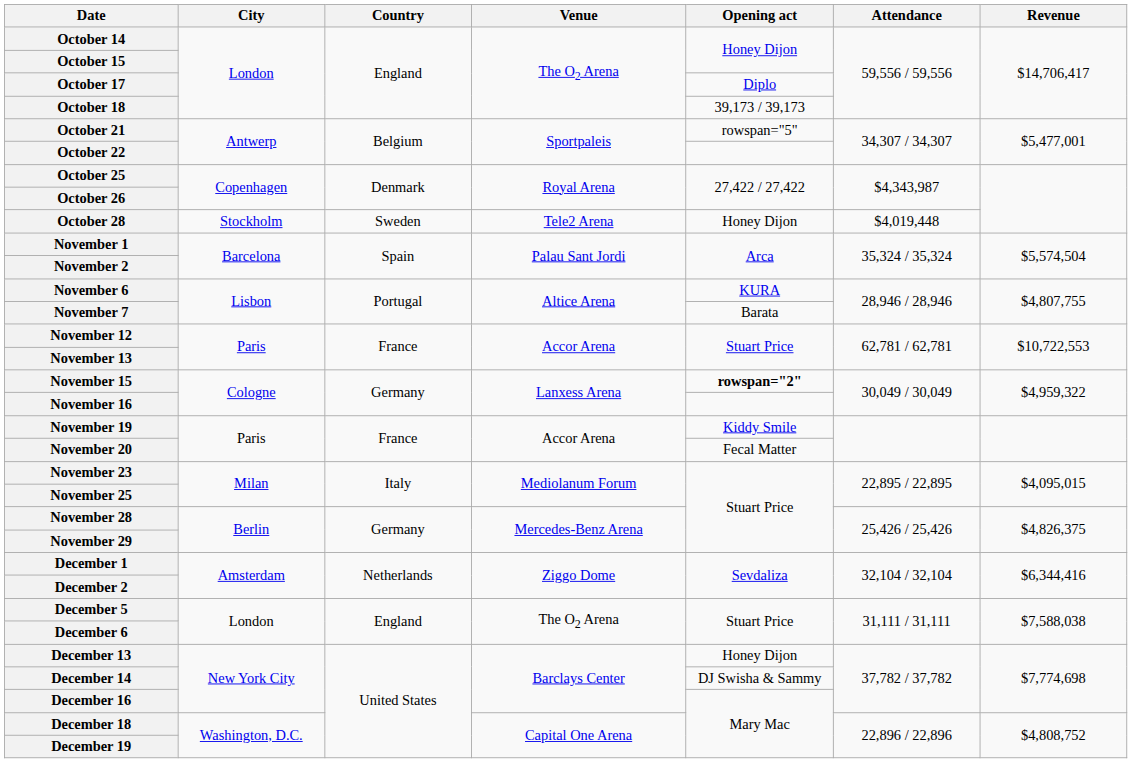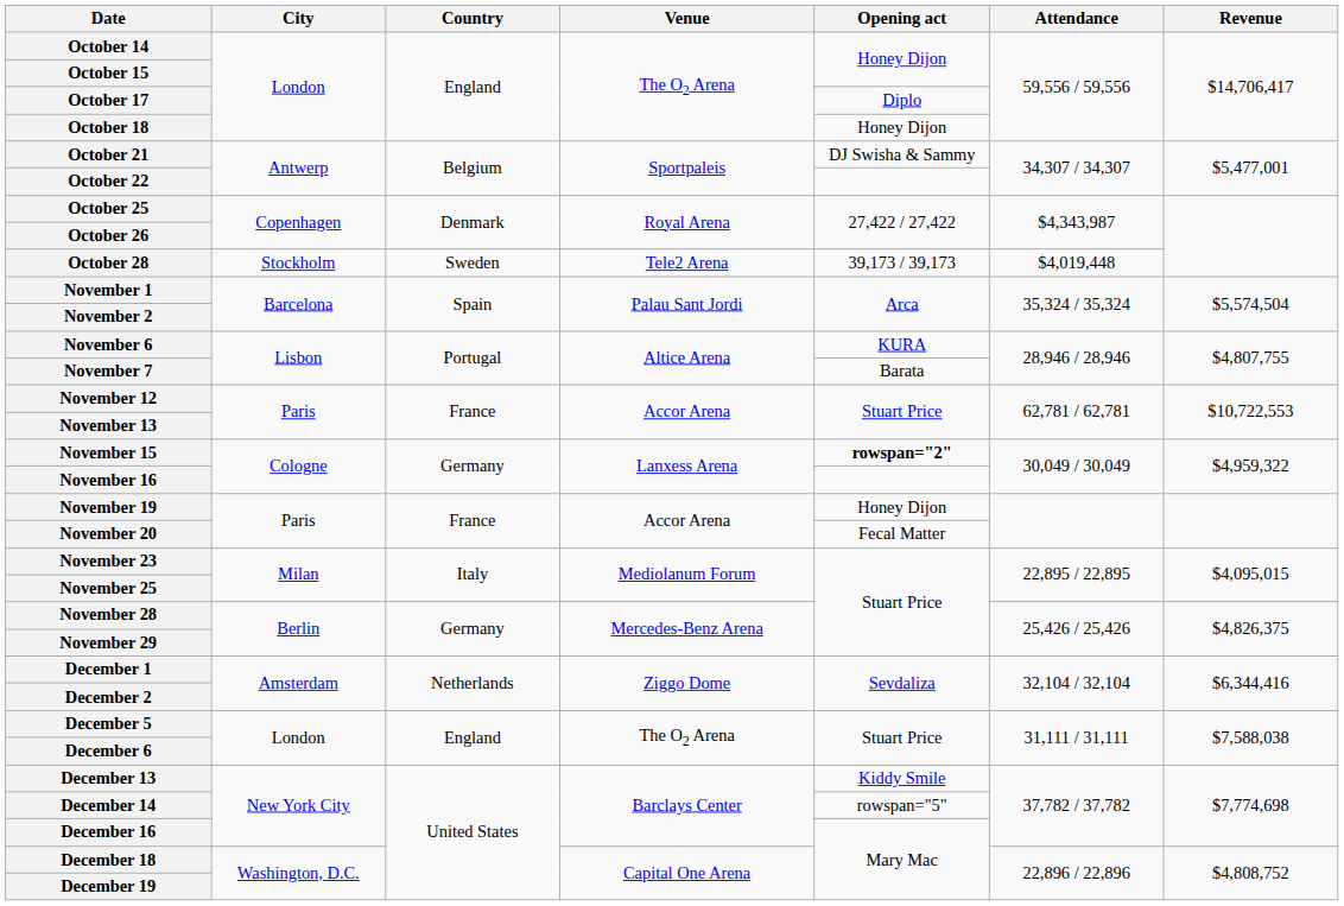October 18 | Opening act: 39,173 / 39,173 -> Honey Dijon
October 21 | Opening act: rowspan="5" -> DJ Swisha & Sammy
October 28 | Opening act: Honey Dijon -> 39,173 / 39,173
November 19 | Opening act: Kiddy Smile -> Honey Dijon
December 13 | Opening act: Honey Dijon -> Kiddy Smile
December 14 | Opening act: DJ Swisha & Sammy -> rowspan="5"
